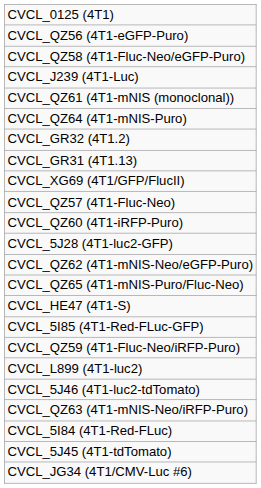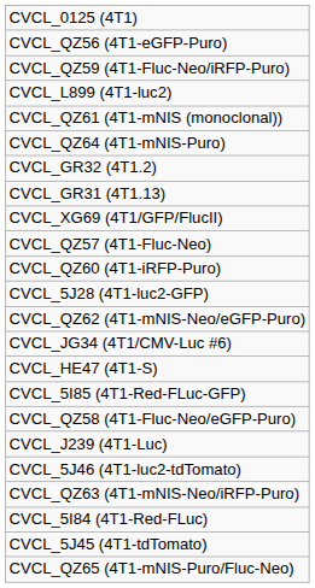row 3 | column 1: CVCL_QZ58 (4T1-Fluc-Neo/eGFP-Puro) -> CVCL_QZ59 (4T1-Fluc-Neo/iRFP-Puro)
row 4 | column 1: CVCL_J239 (4T1-Luc) -> CVCL_L899 (4T1-luc2)
row 14 | column 1: CVCL_QZ65 (4T1-mNIS-Puro/Fluc-Neo) -> CVCL_JG34 (4T1/CMV-Luc #6)
row 17 | column 1: CVCL_QZ59 (4T1-Fluc-Neo/iRFP-Puro) -> CVCL_QZ58 (4T1-Fluc-Neo/eGFP-Puro)
row 18 | column 1: CVCL_L899 (4T1-luc2) -> CVCL_J239 (4T1-Luc)
row 23 | column 1: CVCL_JG34 (4T1/CMV-Luc #6) -> CVCL_QZ65 (4T1-mNIS-Puro/Fluc-Neo)
